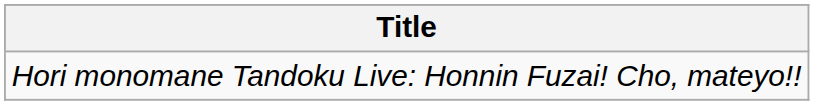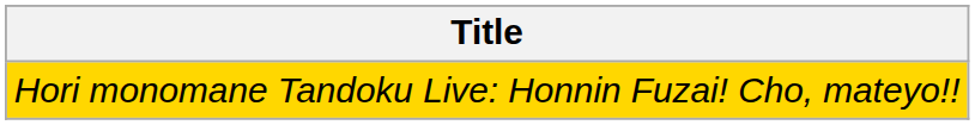row 2 | column 1: no background -> gold background
